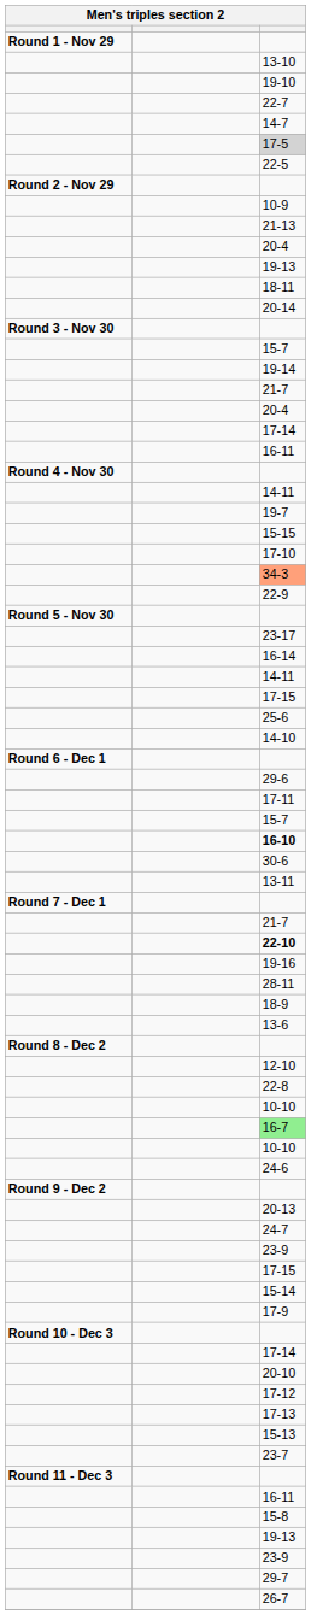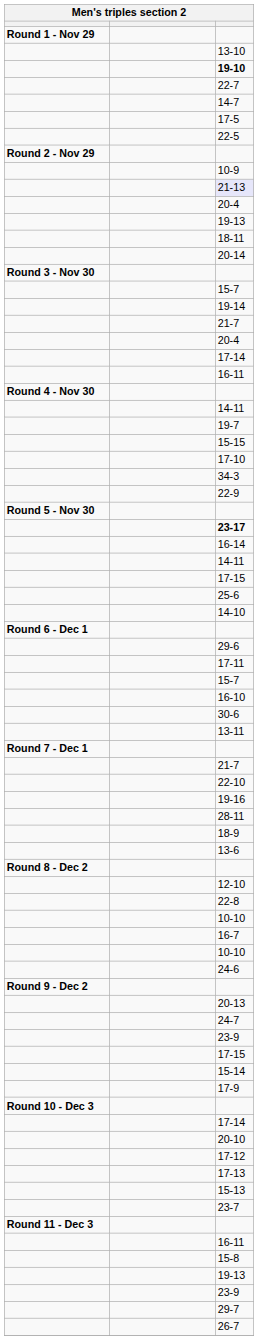19-10 | column 3: normal -> bold
17-5 | column 3: lightgrey background -> no background
21-13 | column 3: no background -> lavender background
34-3 | column 3: lightsalmon background -> no background
23-17 | column 3: normal -> bold
16-10 | column 3: bold -> normal
22-10 | column 3: bold -> normal
16-7 | column 3: lightgreen background -> no background
